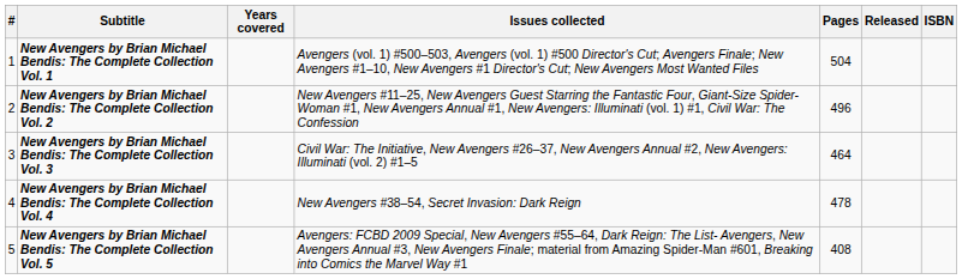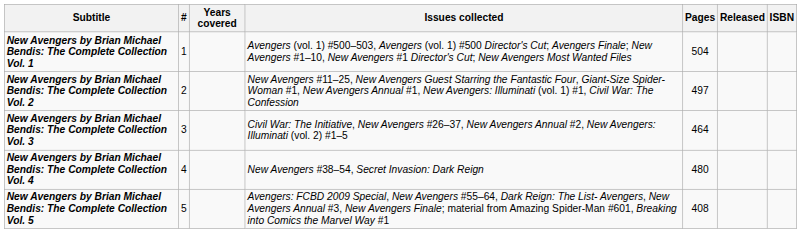columns swapped: # <-> Subtitle
row 3 | Pages: 496 -> 497
row 5 | Pages: 478 -> 480
